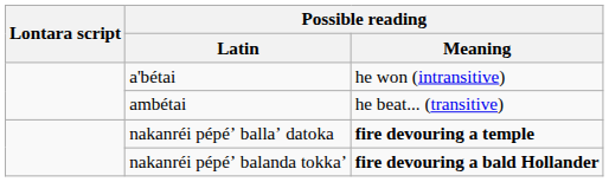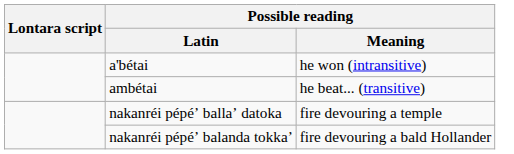nakanréi pépéʼ ballaʼ datoka | Possible reading / Meaning: bold -> normal
nakanréi pépéʼ balanda tokkaʼ | Possible reading / Meaning: bold -> normal
